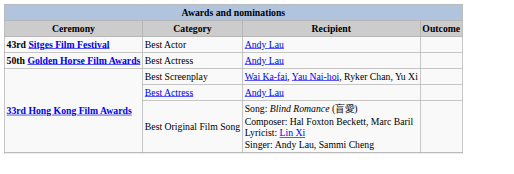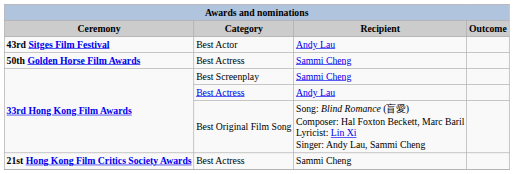50th Golden Horse Film Awards | Recipient: Andy Lau -> Sammi Cheng
33rd Hong Kong Film Awards / Best Screenplay | Recipient: Wai Ka-fai, Yau Nai-hoi, Ryker Chan, Yu Xi -> Sammi Cheng
+ row: 21st Hong Kong Film Critics Society Awards | Best Actress | Sammi Cheng
